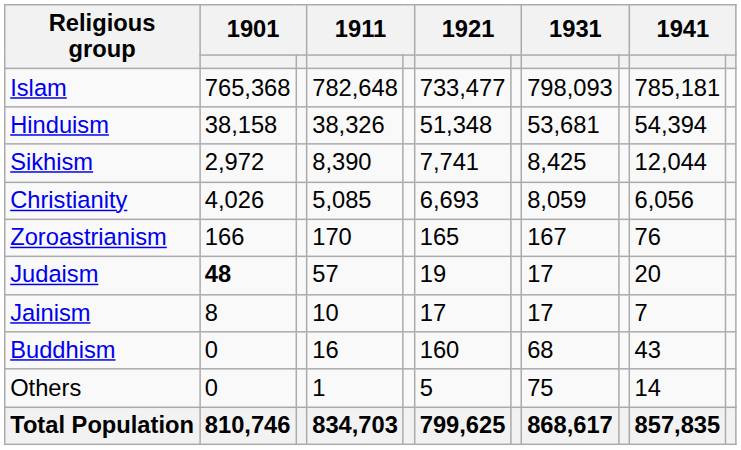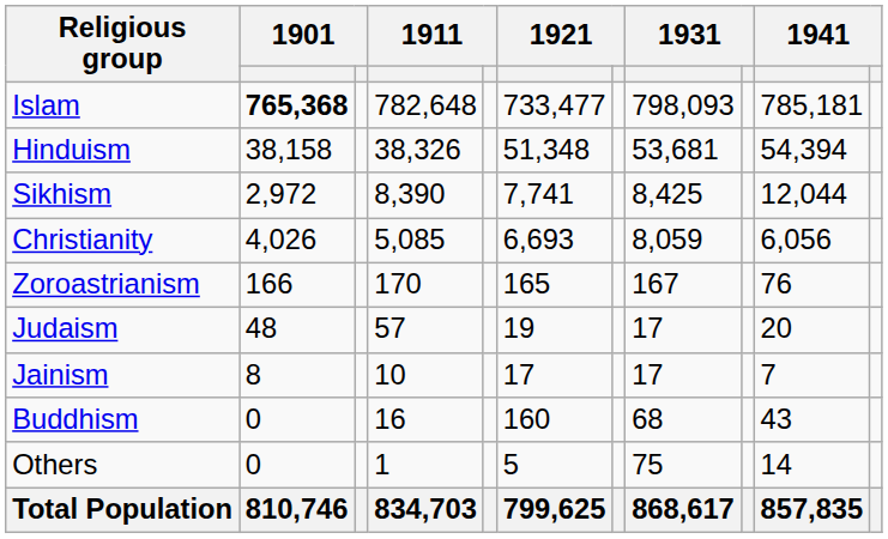Islam | column 2: normal -> bold
Judaism | column 2: bold -> normal
